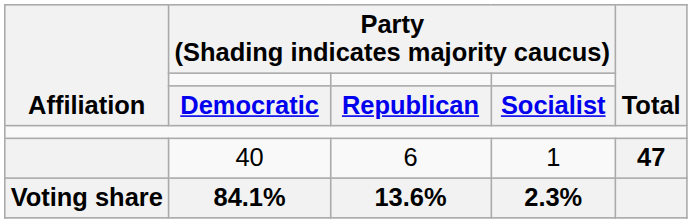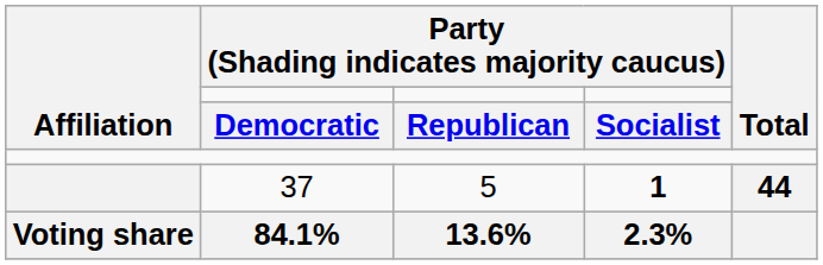row 5 | column 2: 40 -> 37
row 5 | column 3: 6 -> 5
row 5 | column 4: normal -> bold
row 5 | Total: 47 -> 44
